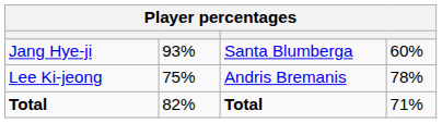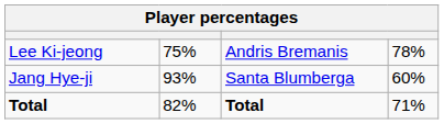rows swapped: Jang Hye-ji <-> Lee Ki-jeong
